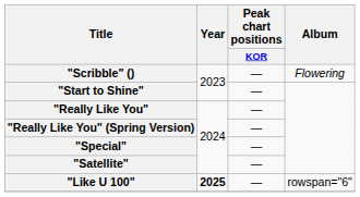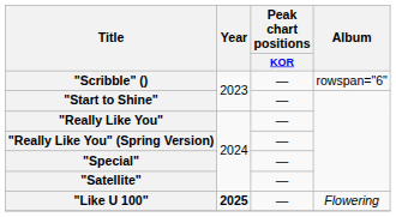"Scribble" () | Album: Flowering -> rowspan="6"
"Like U 100" | Album: rowspan="6" -> Flowering
